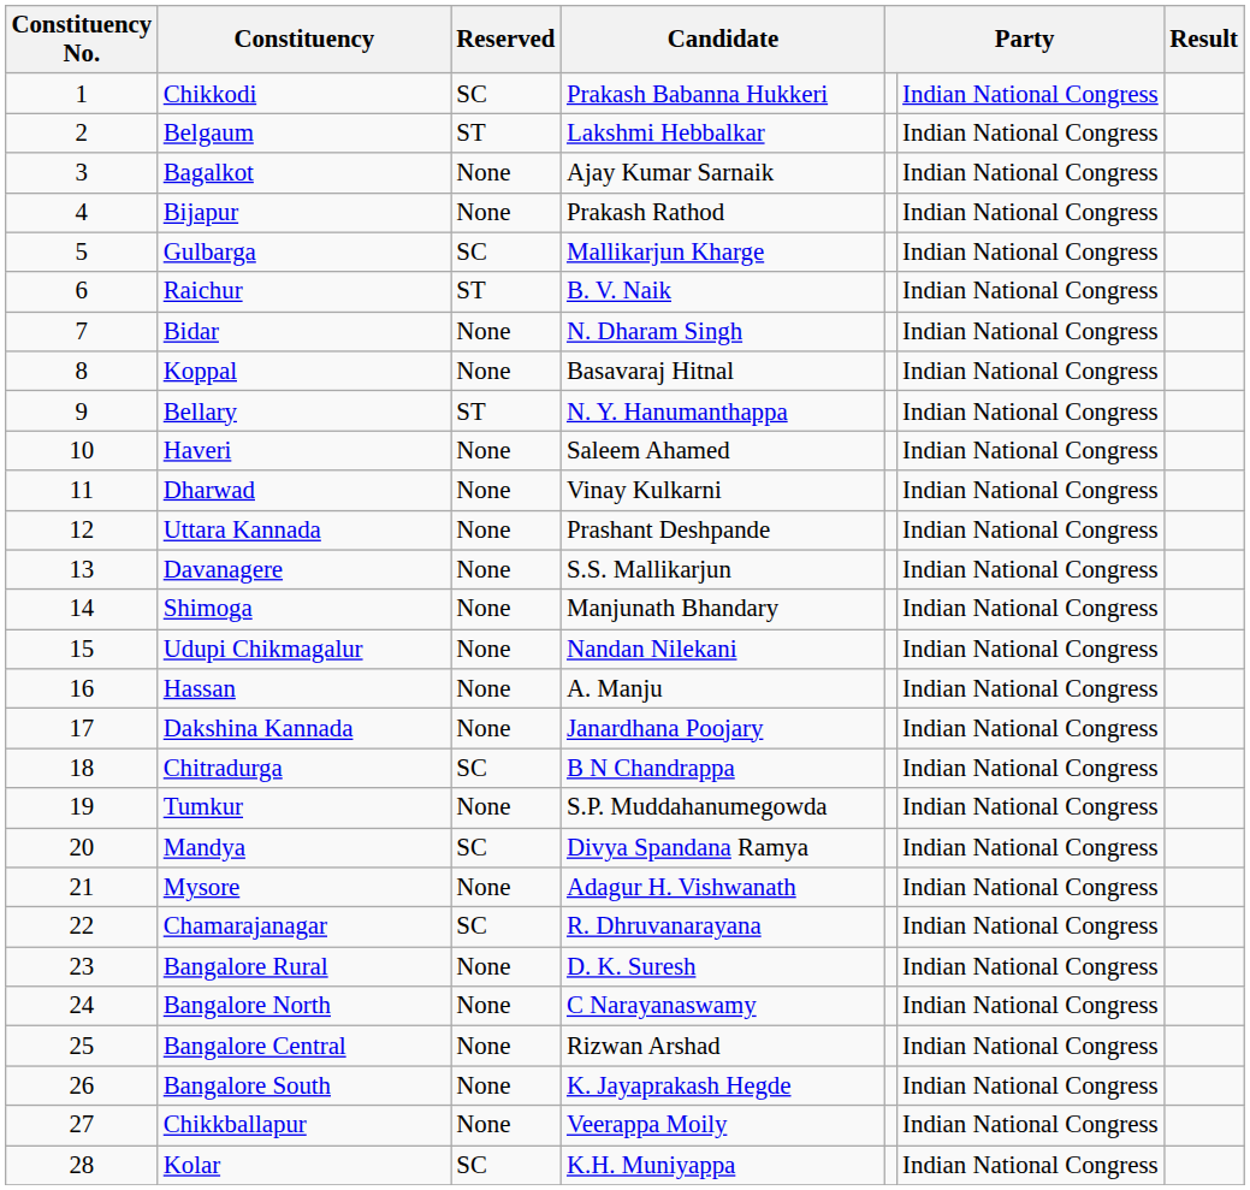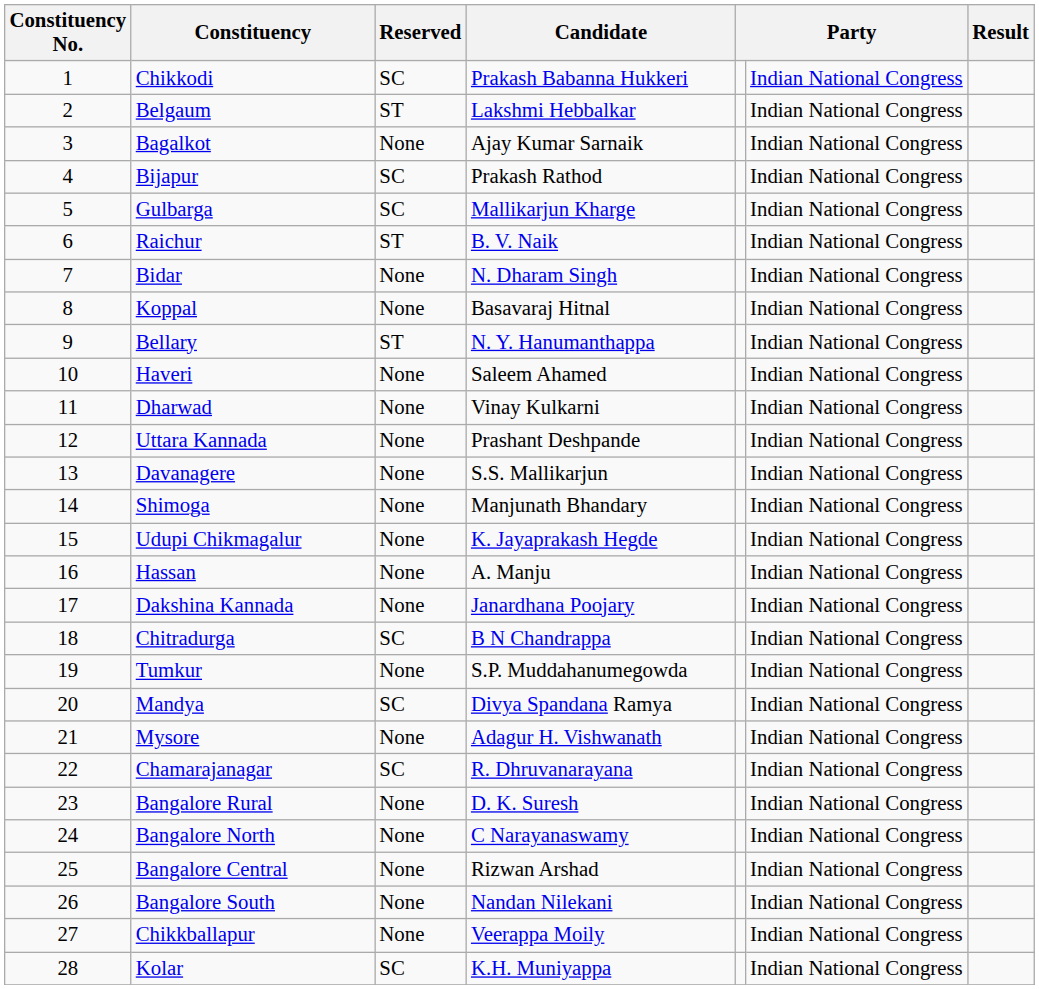Bijapur | Reserved: None -> SC
Udupi Chikmagalur | Candidate: Nandan Nilekani -> K. Jayaprakash Hegde
Bangalore South | Candidate: K. Jayaprakash Hegde -> Nandan Nilekani
